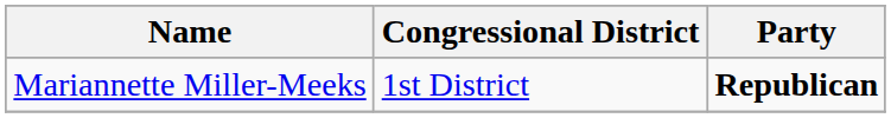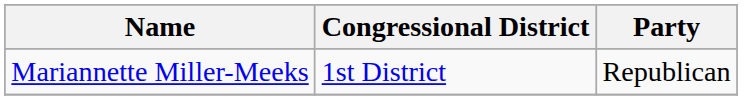Mariannette Miller-Meeks | Party: bold -> normal
